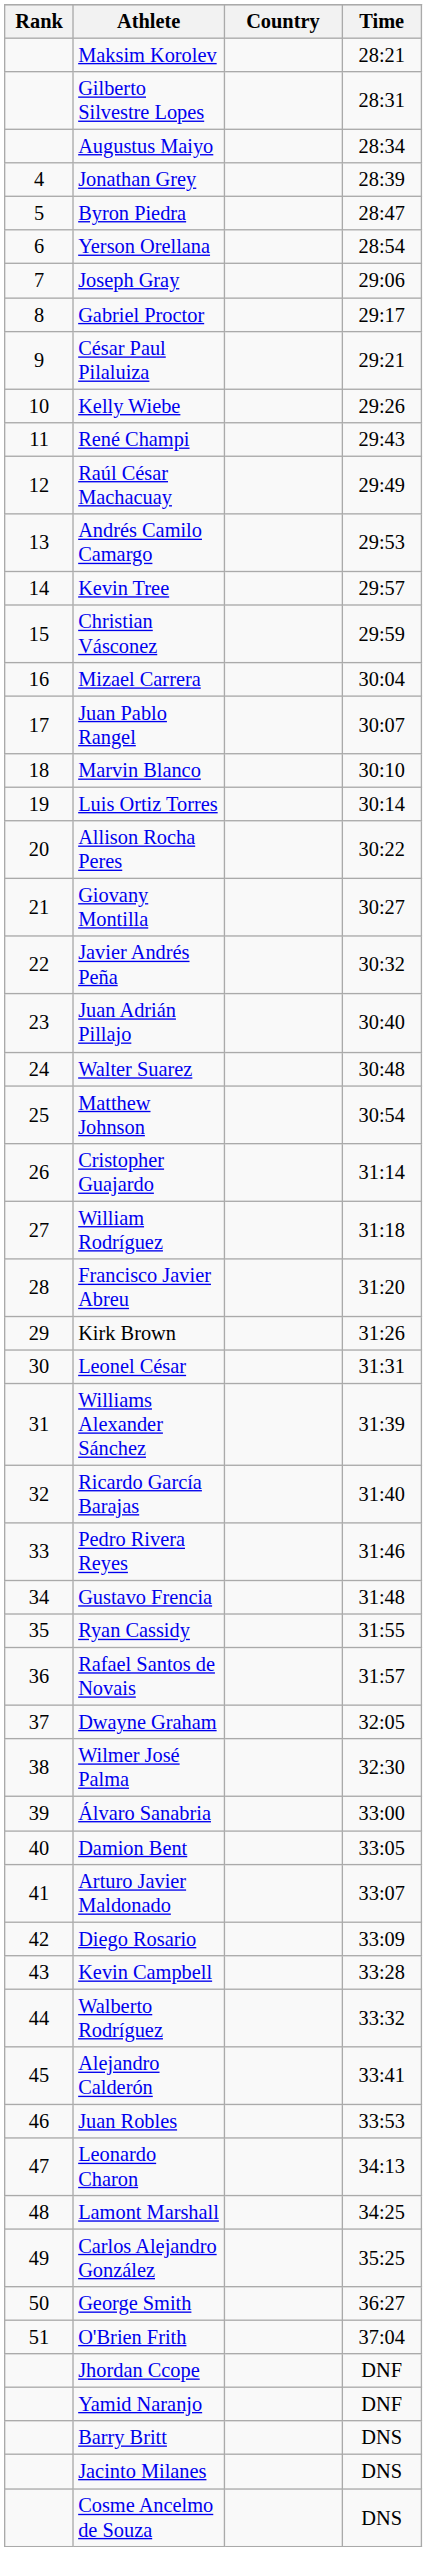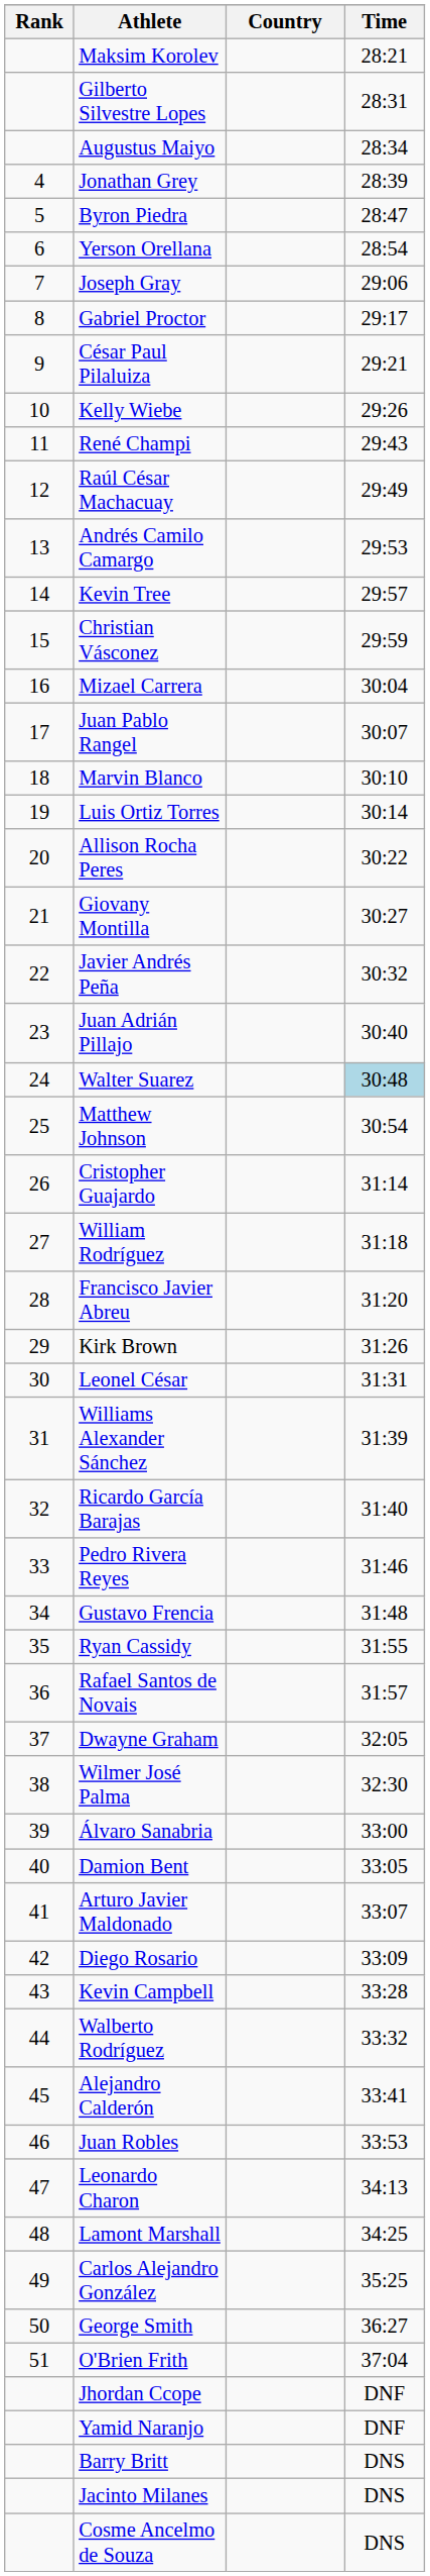Walter Suarez | Time: no background -> lightblue background
